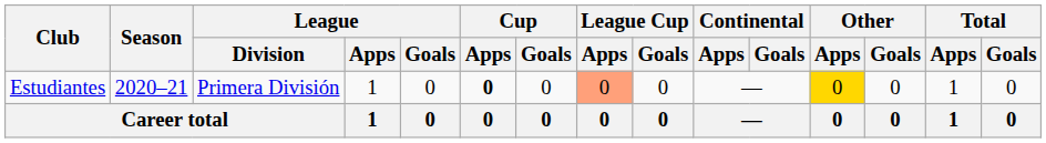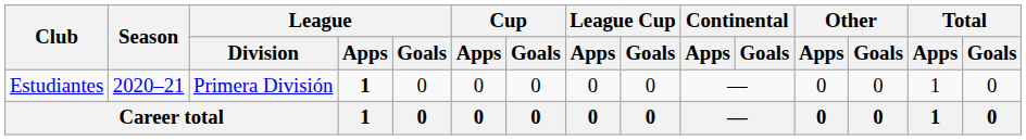Estudiantes | League / Apps: normal -> bold
Estudiantes | Cup / Apps: bold -> normal
Estudiantes | League Cup / Apps: lightsalmon background -> no background
Estudiantes | Other / Apps: gold background -> no background
